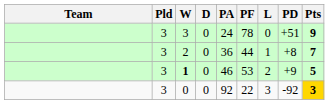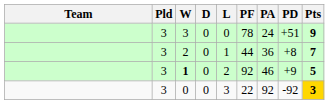columns swapped: L <-> PA
row 4 | PF: 53 -> 92
